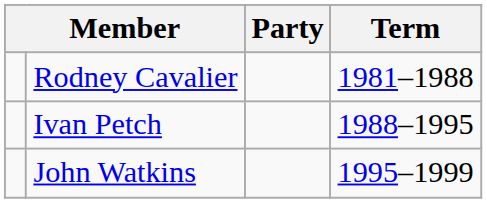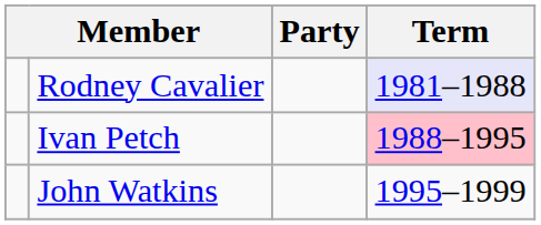Rodney Cavalier | Term: no background -> lavender background
Ivan Petch | Term: no background -> pink background
